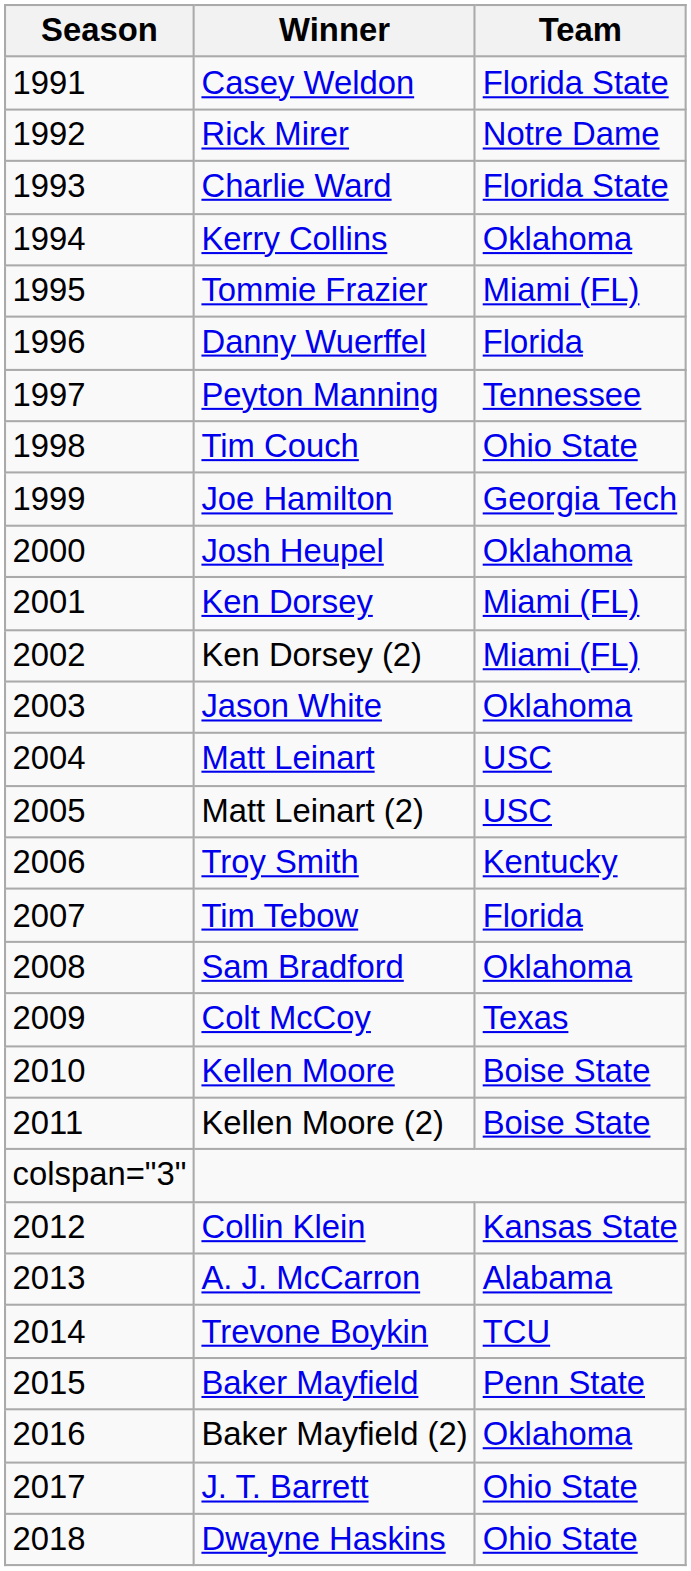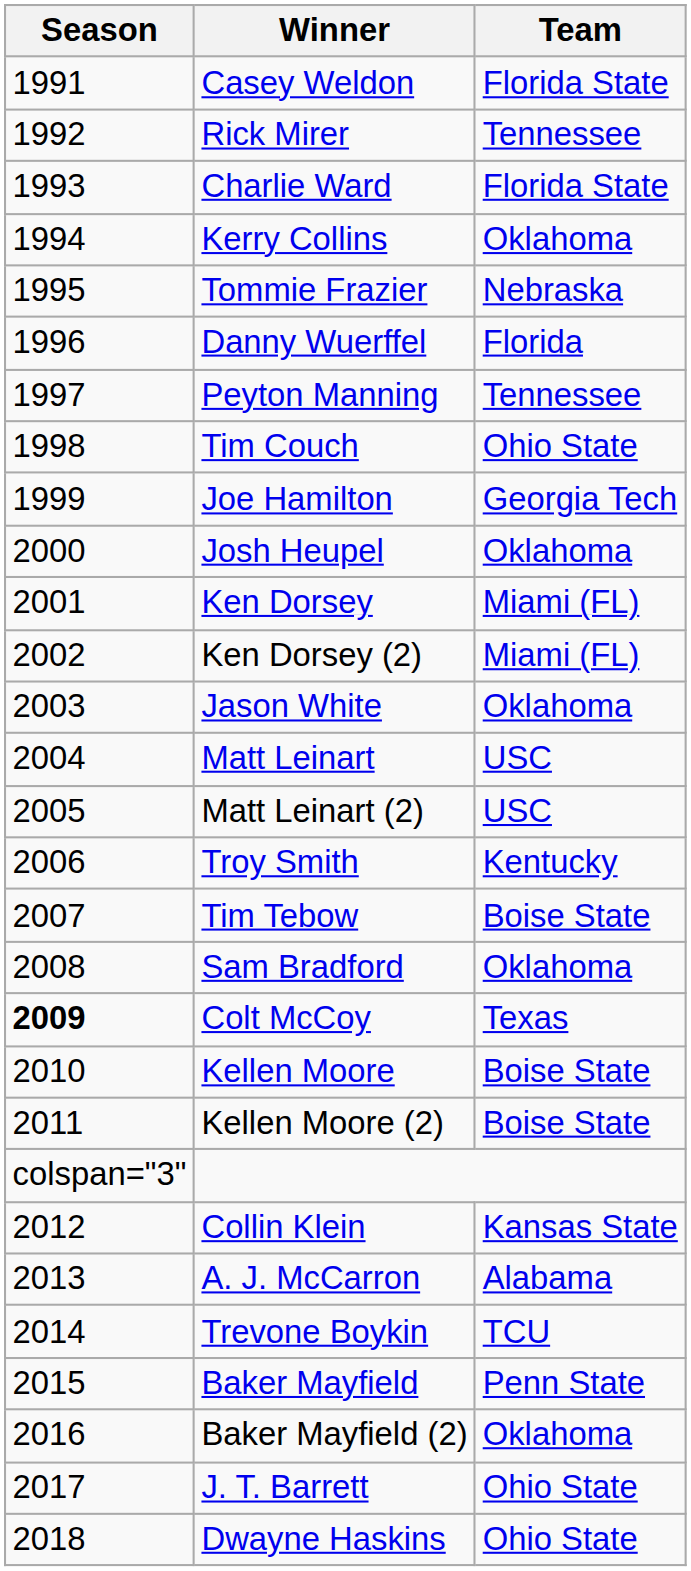Rick Mirer | Team: Notre Dame -> Tennessee
Tommie Frazier | Team: Miami (FL) -> Nebraska
Tim Tebow | Team: Florida -> Boise State
Colt McCoy | Season: normal -> bold
